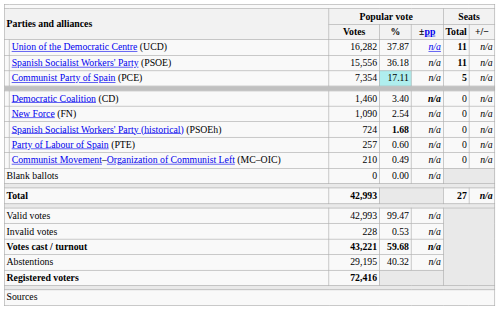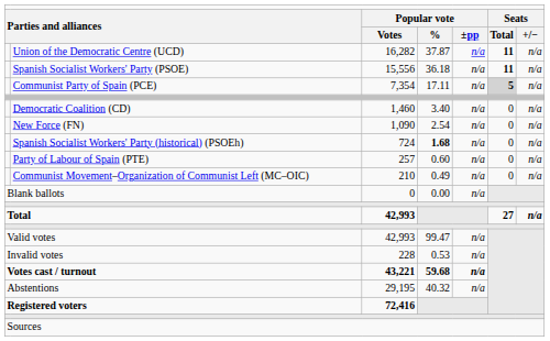Communist Party of Spain (PCE) | column 4: paleturquoise background -> no background
Communist Party of Spain (PCE) | column 6: no background -> lightgrey background
Democratic Coalition (CD) | column 5: bold -> normal
